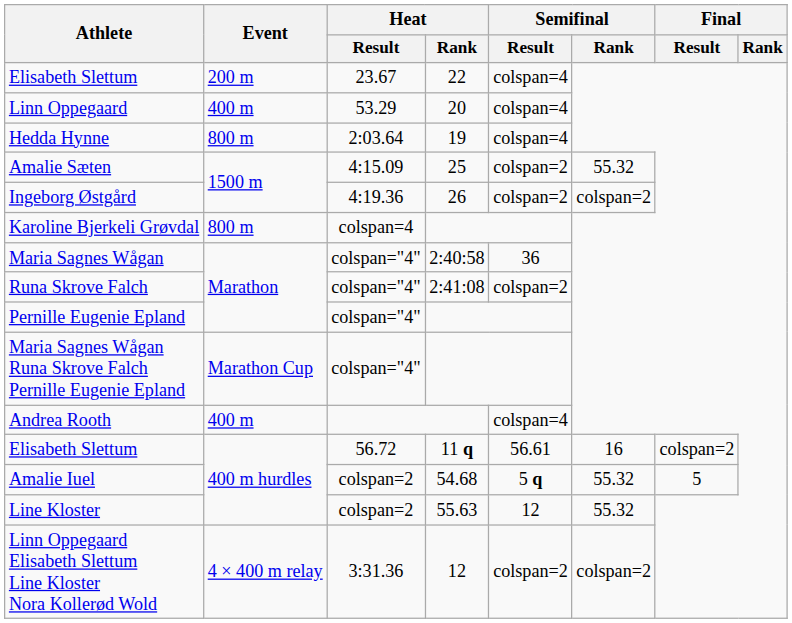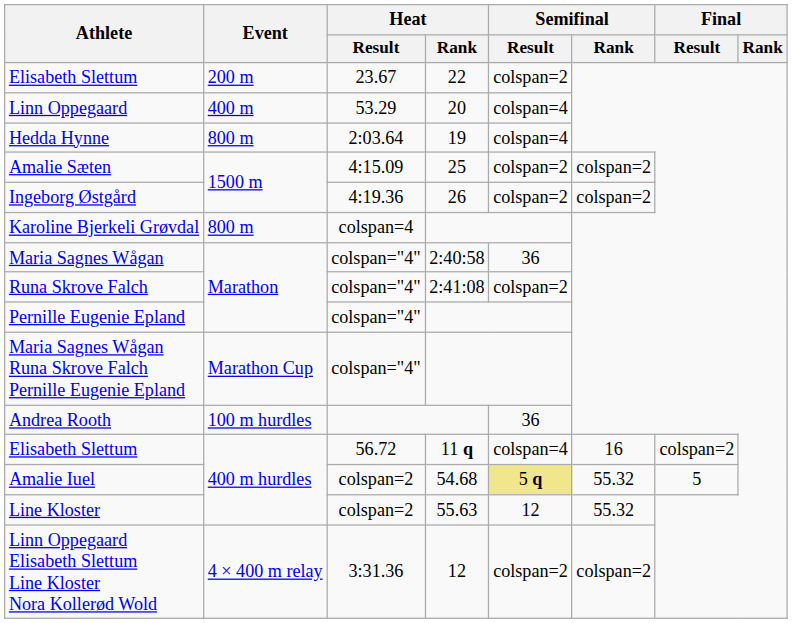Elisabeth Slettum / 22 | Semifinal / Result: colspan=4 -> colspan=2
Amalie Sæten | Semifinal / Rank: 55.32 -> colspan=2
Andrea Rooth | Event: 400 m -> 100 m hurdles
Andrea Rooth | Semifinal / Result: colspan=4 -> 36
Elisabeth Slettum / 11 q | Semifinal / Result: 56.61 -> colspan=4
Amalie Iuel | Semifinal / Result: no background -> khaki background
